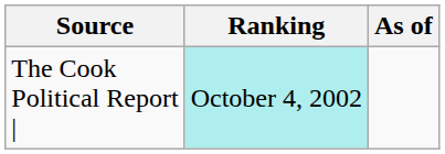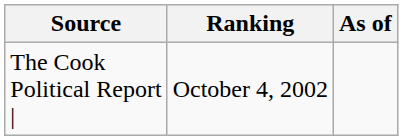row 2 | Ranking: paleturquoise background -> no background
